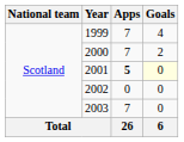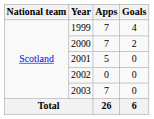2001 | Apps: bold -> normal
2001 | Goals: lightyellow background -> no background
